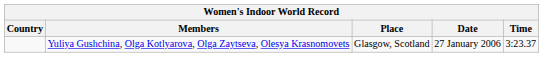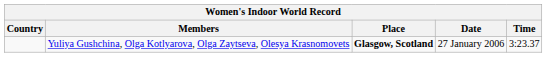row 3 | Place: normal -> bold
